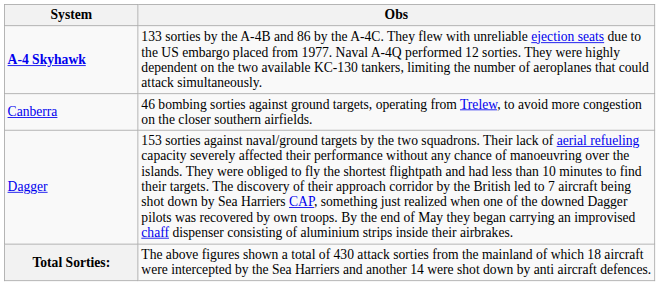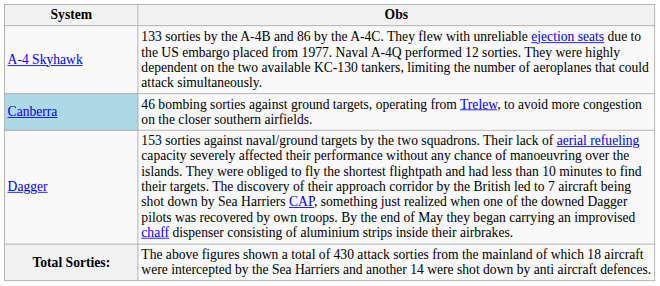A-4 Skyhawk | System: bold -> normal
Canberra | System: no background -> lightblue background
